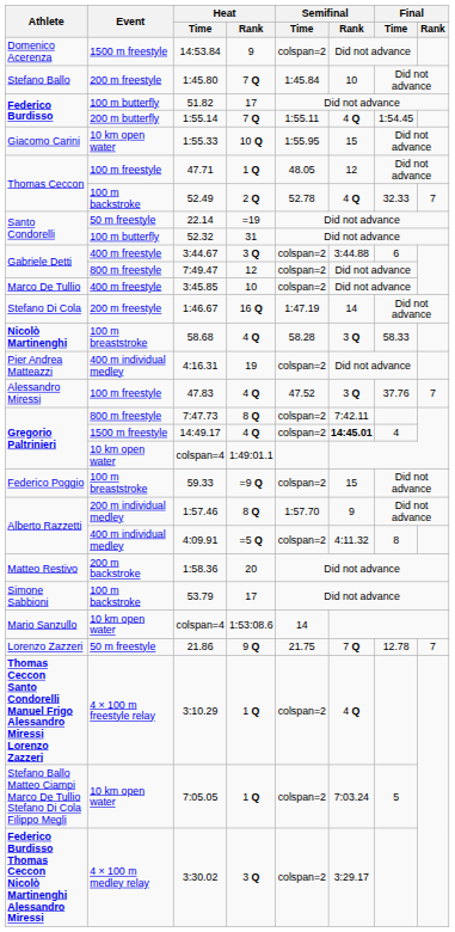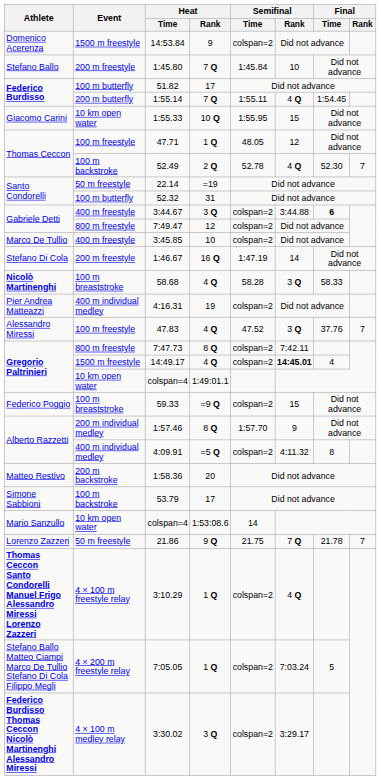52.49 | Final / Time: 32.33 -> 52.30
3:44.67 | Final / Time: normal -> bold
21.86 | Final / Time: 12.78 -> 21.78
7:05.05 | Event: 10 km open water -> 4 × 200 m freestyle relay
